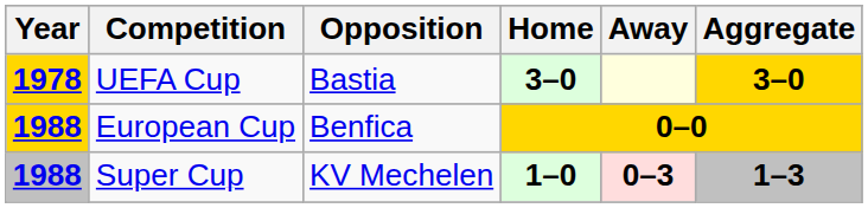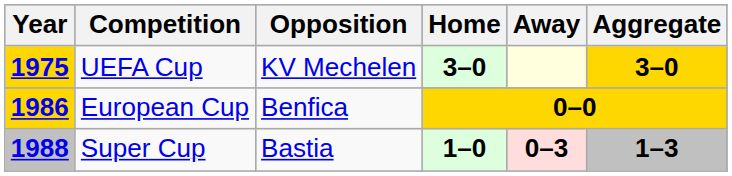UEFA Cup | Year: 1978 -> 1975
UEFA Cup | Opposition: Bastia -> KV Mechelen
European Cup | Year: 1988 -> 1986
Super Cup | Opposition: KV Mechelen -> Bastia
